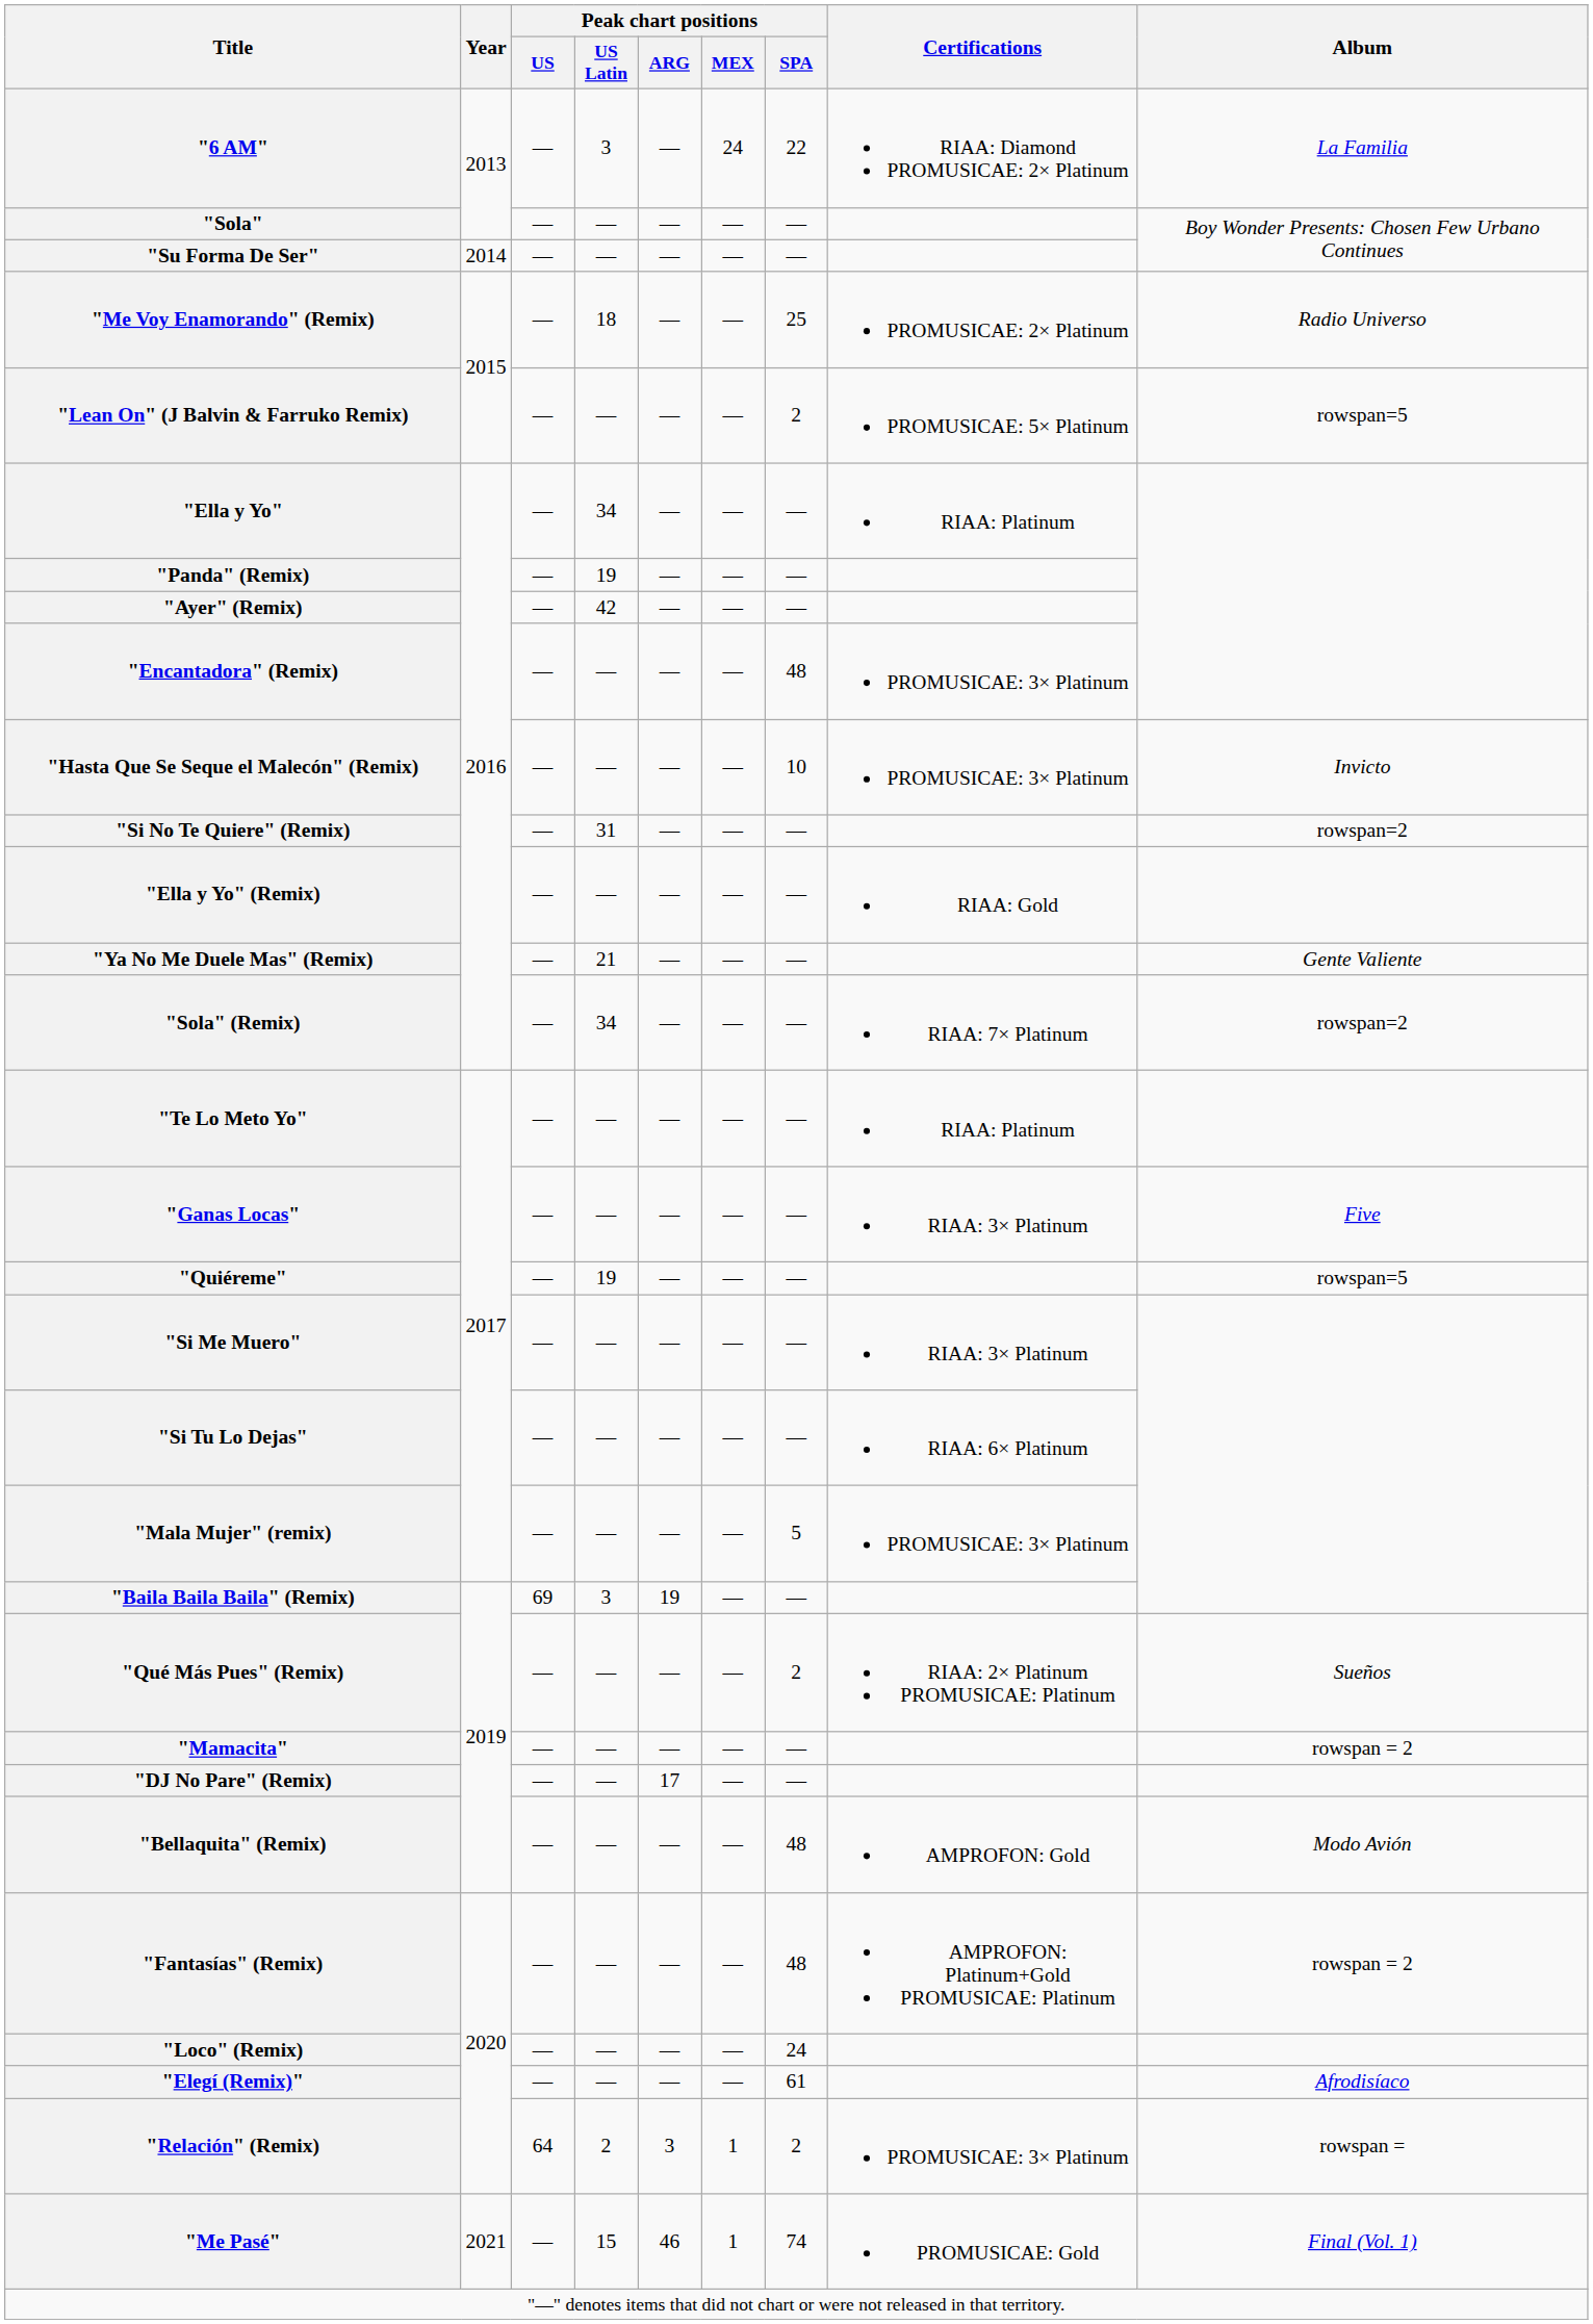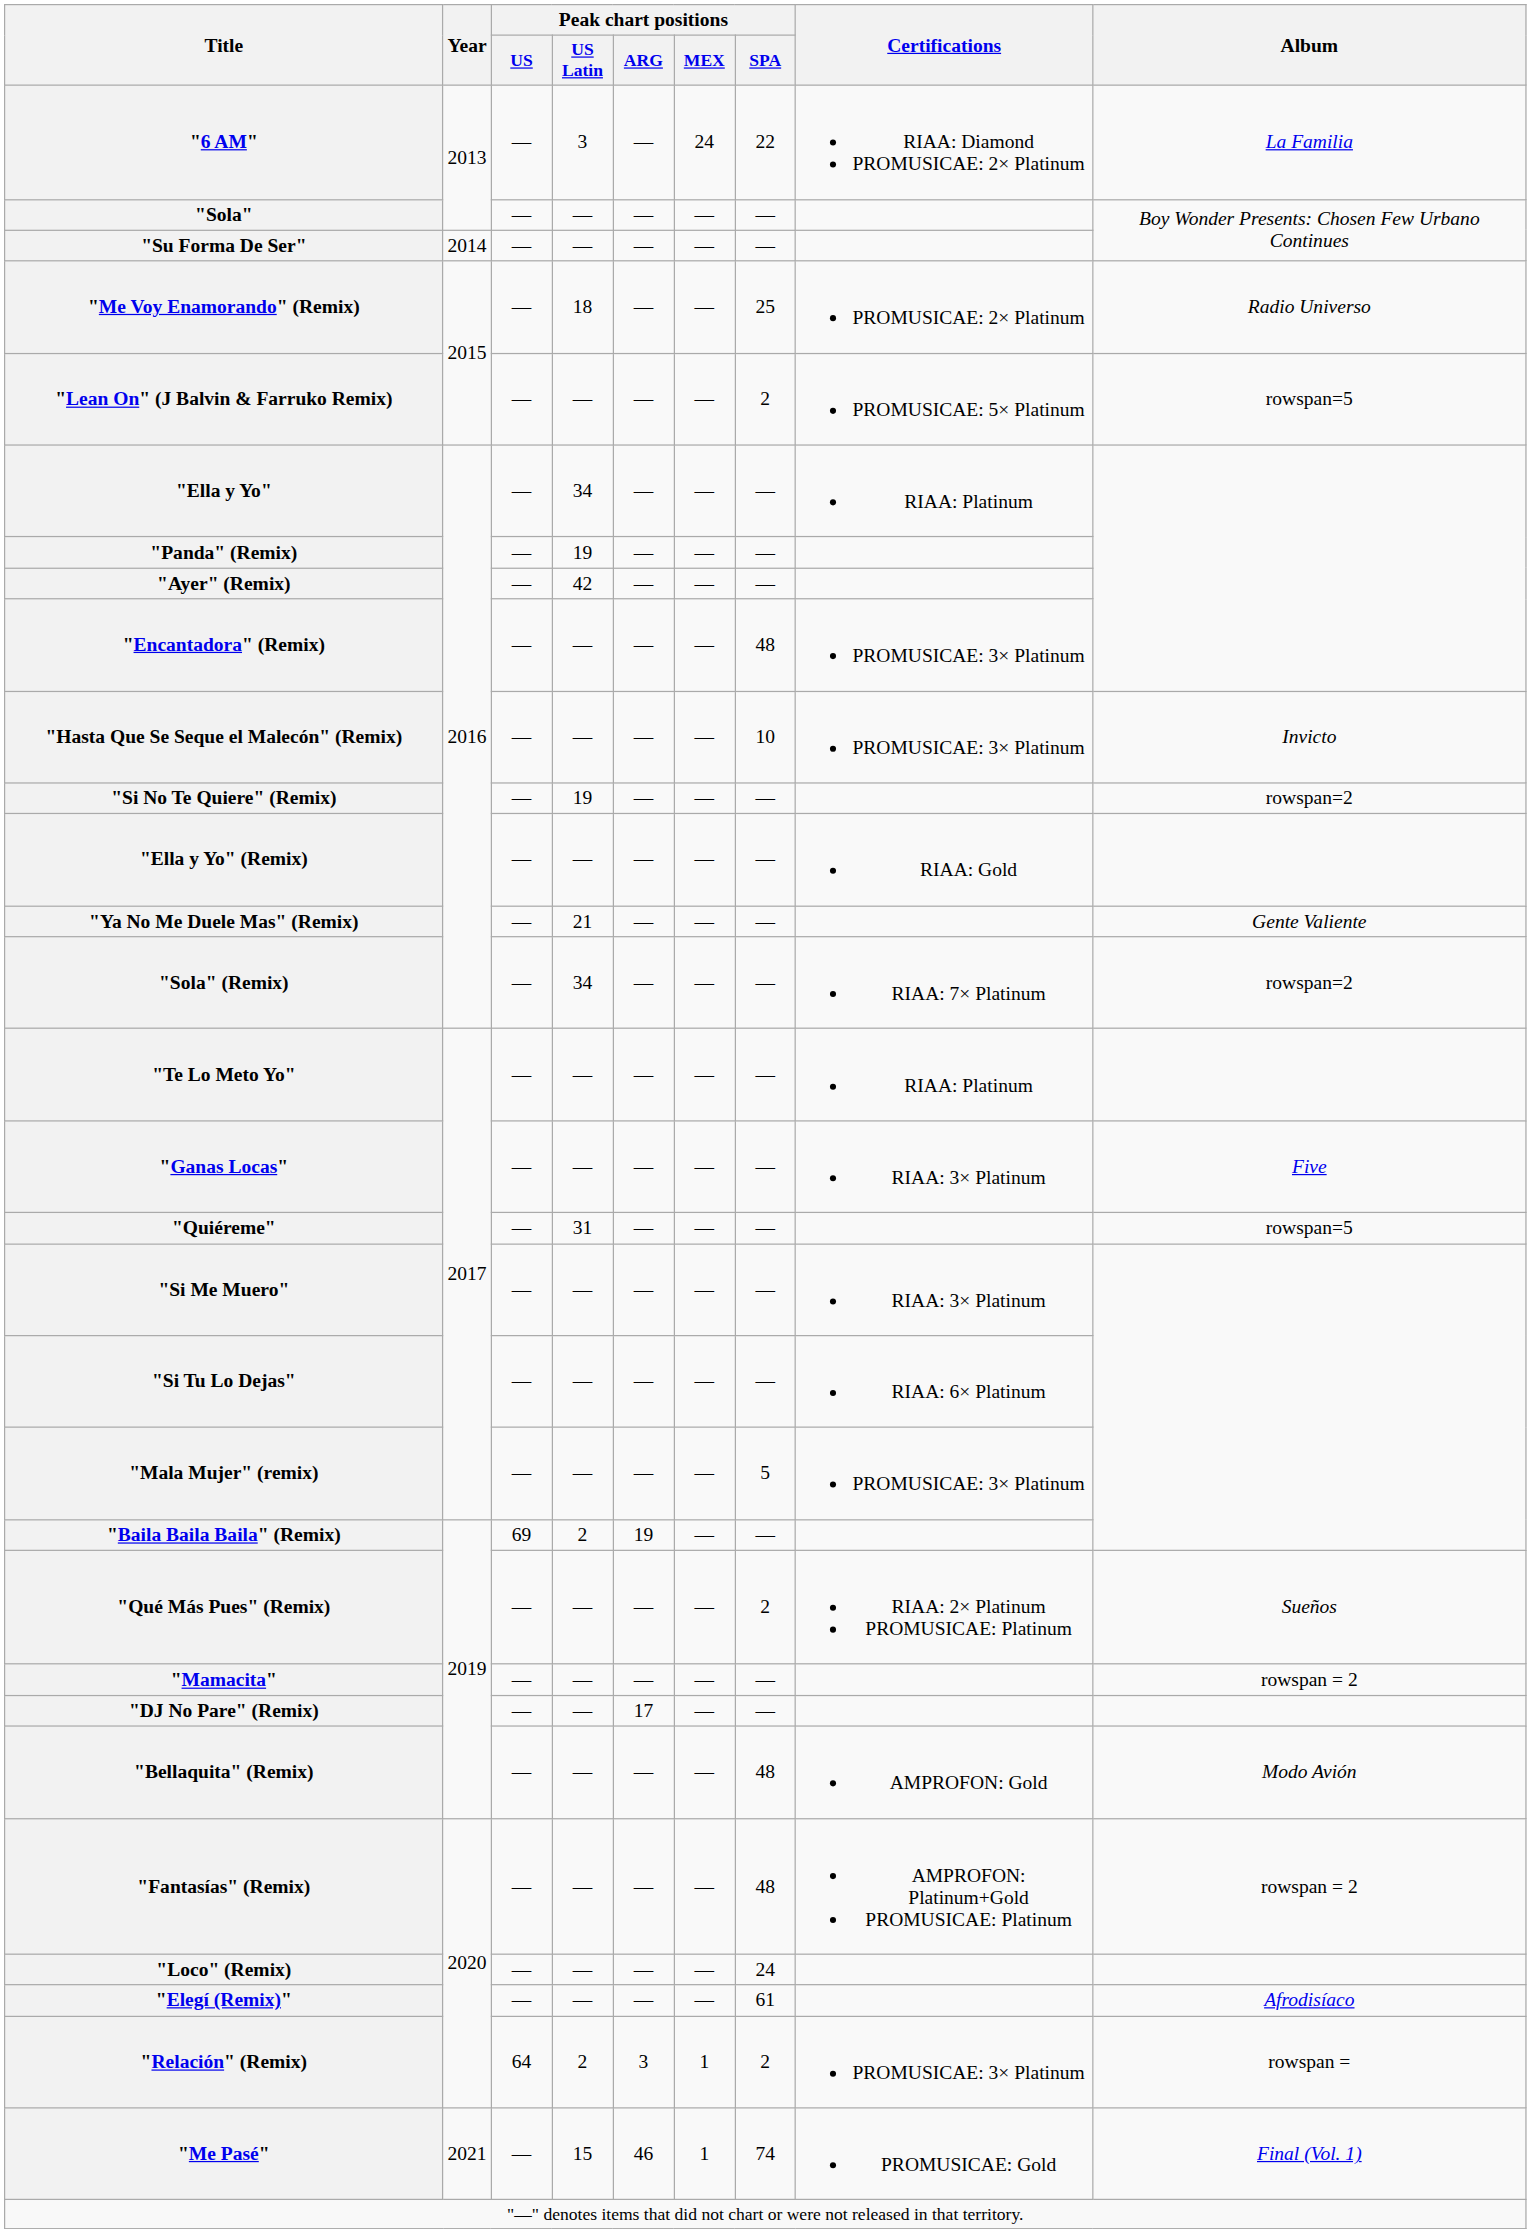"Si No Te Quiere" (Remix) | Peak chart positions / US Latin: 31 -> 19
"Quiéreme" | Peak chart positions / US Latin: 19 -> 31
"Baila Baila Baila" (Remix) | Peak chart positions / US Latin: 3 -> 2
